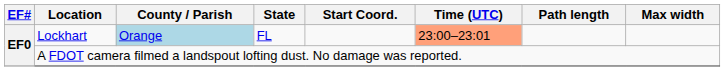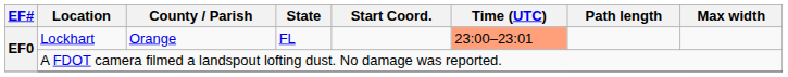Lockhart | County / Parish: lightblue background -> no background
